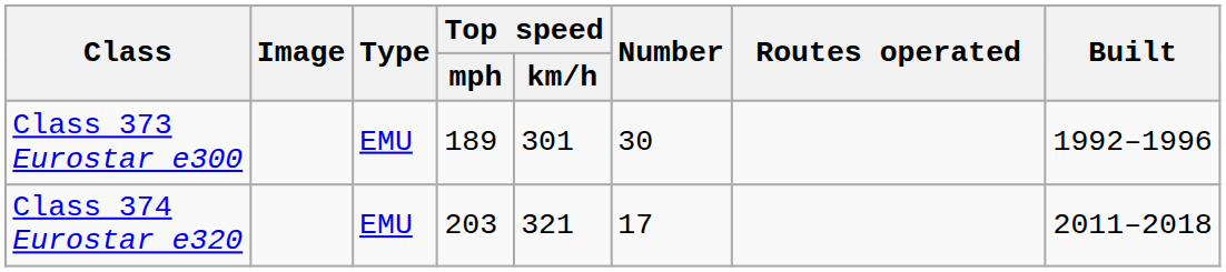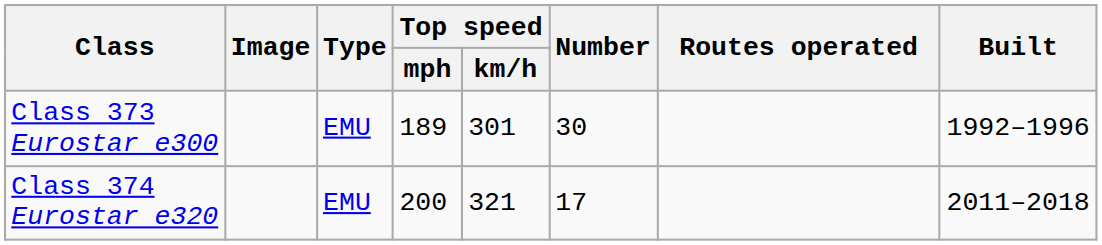Class 374 Eurostar e320 | Top speed / mph: 203 -> 200
